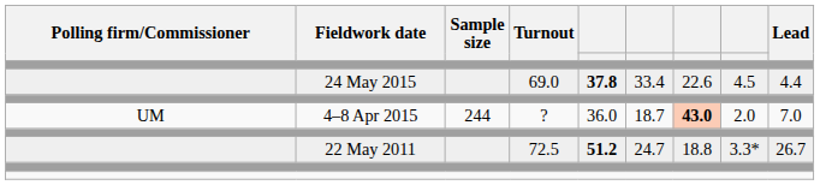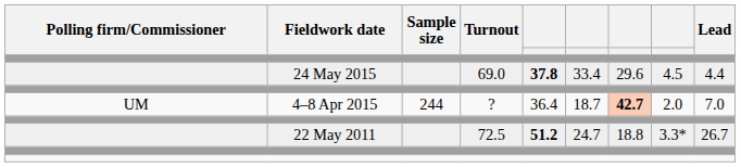24 May 2015 | column 7: 22.6 -> 29.6
4–8 Apr 2015 | column 5: 36.0 -> 36.4
4–8 Apr 2015 | column 7: 43.0 -> 42.7
